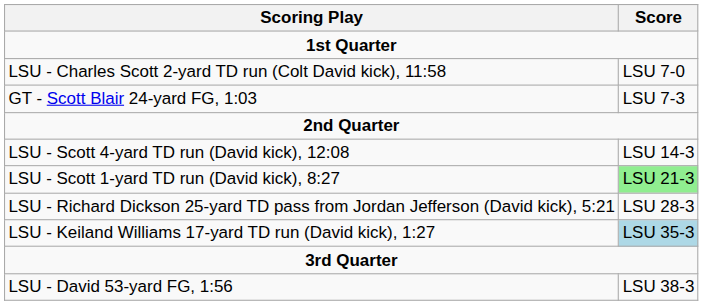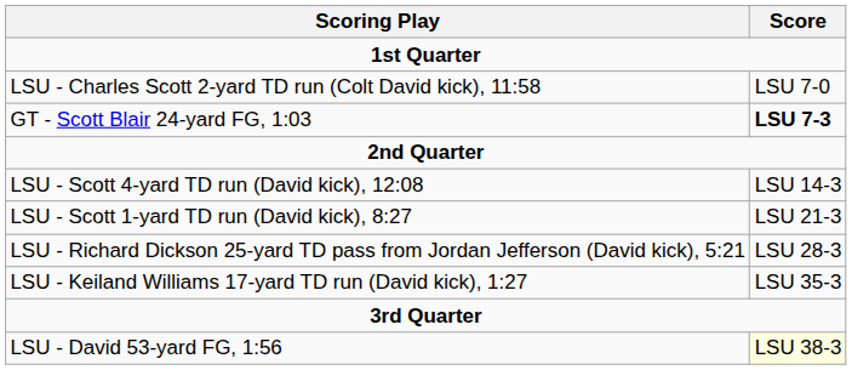GT - Scott Blair 24-yard FG, 1:03 | Score: normal -> bold
LSU - Scott 1-yard TD run (David kick), 8:27 | Score: lightgreen background -> no background
LSU - Keiland Williams 17-yard TD run (David kick), 1:27 | Score: lightblue background -> no background
LSU - David 53-yard FG, 1:56 | Score: no background -> lightyellow background
